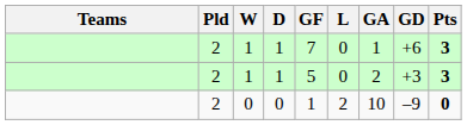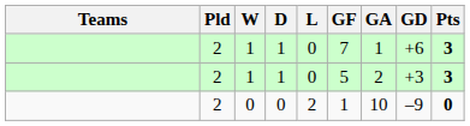columns swapped: L <-> GF
